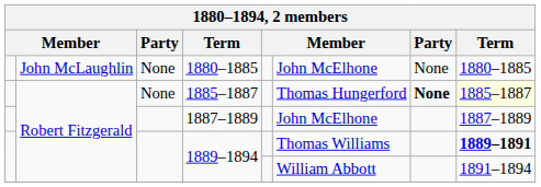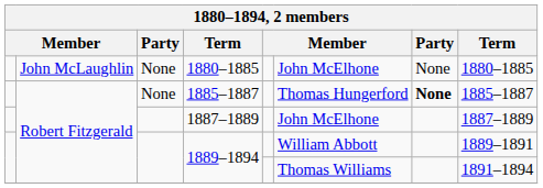row 4 | column 8: lightyellow background -> no background
row 6 | column 6: Thomas Williams -> William Abbott
row 6 | column 8: bold -> normal
row 7 | column 6: William Abbott -> Thomas Williams
